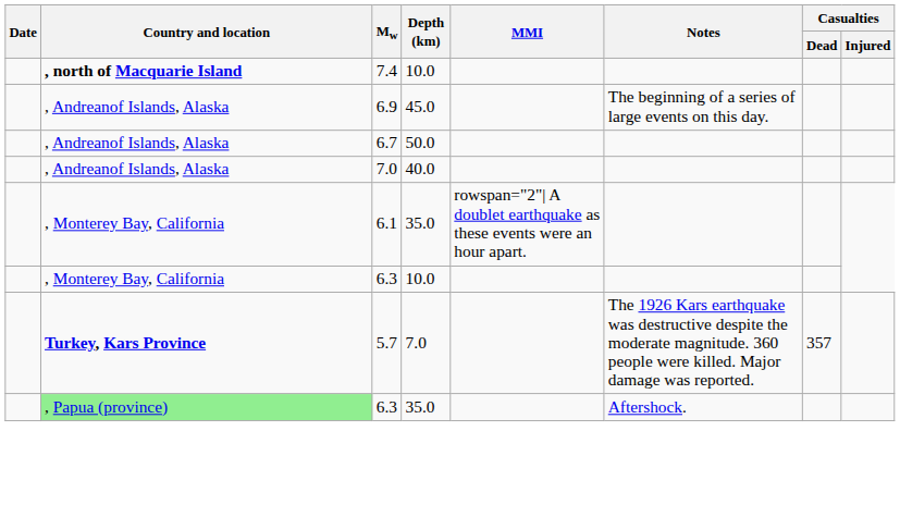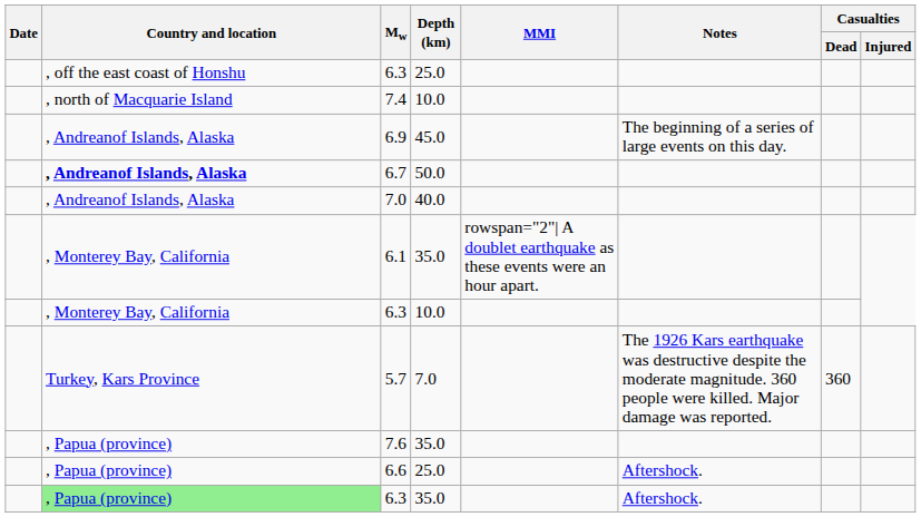+ row: , off the east coast of Honshu | 6.3 | 25.0
7.4 | Country and location: bold -> normal
6.7 | Country and location: normal -> bold
5.7 | Country and location: bold -> normal
5.7 | Casualties / Dead: 357 -> 360
+ row: , Papua (province) | 7.6 | 35.0
+ row: , Papua (province) | 6.6 | 25.0 | Aftershock.
